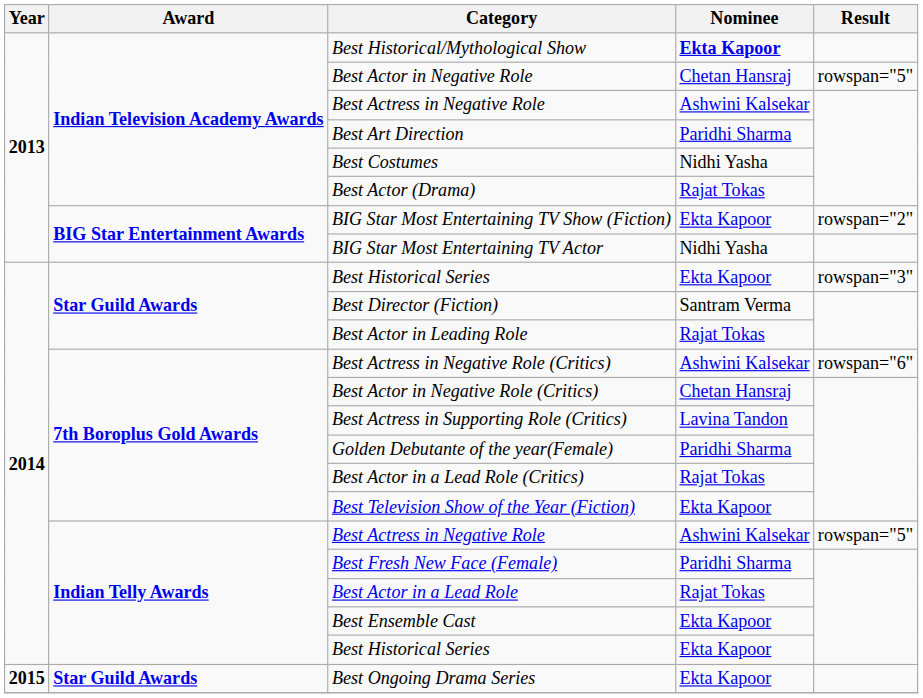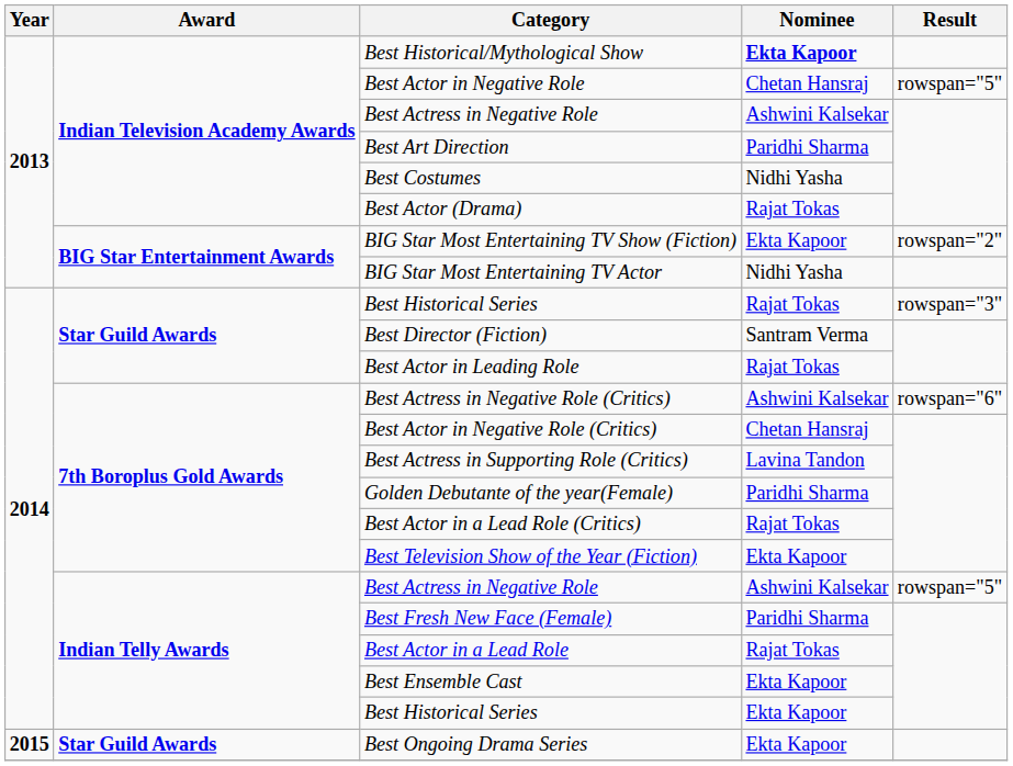Star Guild Awards / Best Historical Series | Nominee: Ekta Kapoor -> Rajat Tokas
